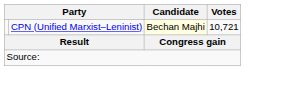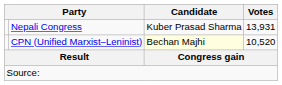+ row: Nepali Congress | Kuber Prasad Sharma | 13,931
CPN (Unified Marxist–Leninist) | Votes: 10,721 -> 10,520
